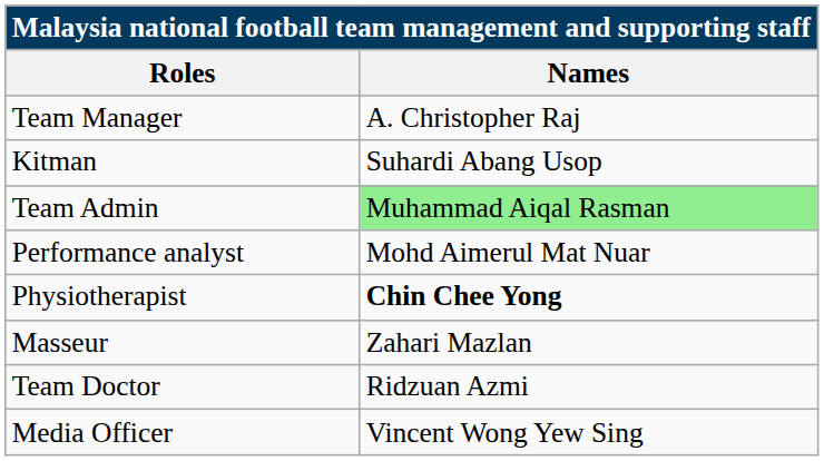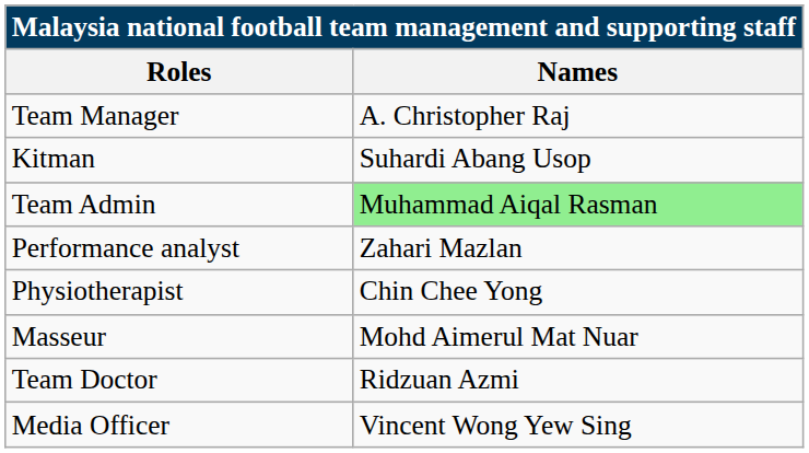Performance analyst | Names: Mohd Aimerul Mat Nuar -> Zahari Mazlan
Physiotherapist | Names: bold -> normal
Masseur | Names: Zahari Mazlan -> Mohd Aimerul Mat Nuar
